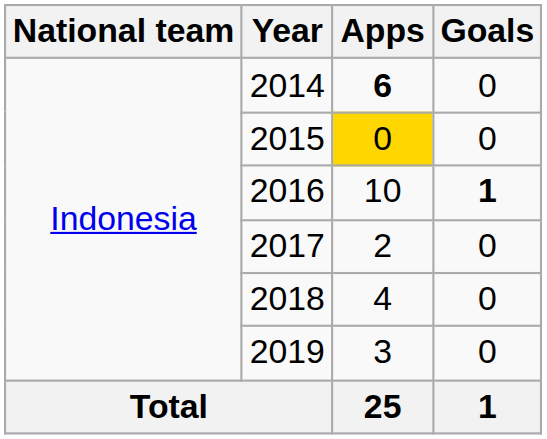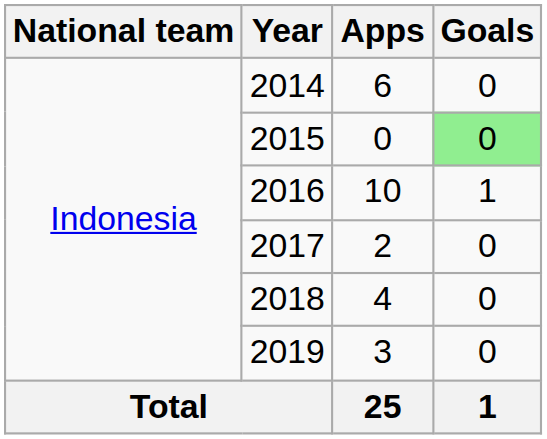2014 | Apps: bold -> normal
2015 | Apps: gold background -> no background
2015 | Goals: no background -> lightgreen background
2016 | Goals: bold -> normal
